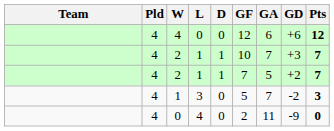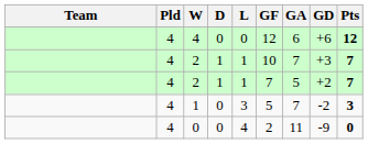columns swapped: D <-> L
